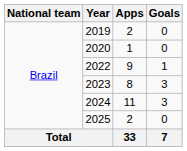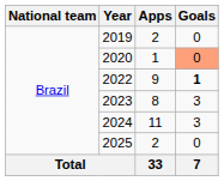2020 | Goals: no background -> lightsalmon background
2022 | Goals: normal -> bold
